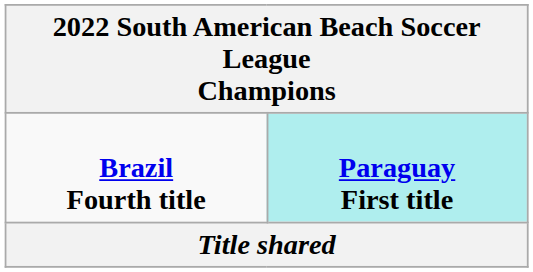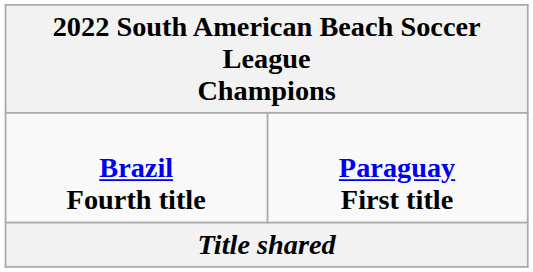Brazil Fourth title | column 2: paleturquoise background -> no background
